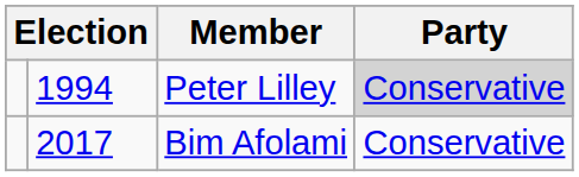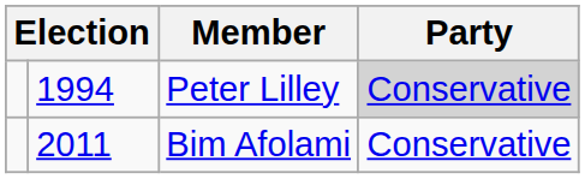Bim Afolami | column 2: 2017 -> 2011
